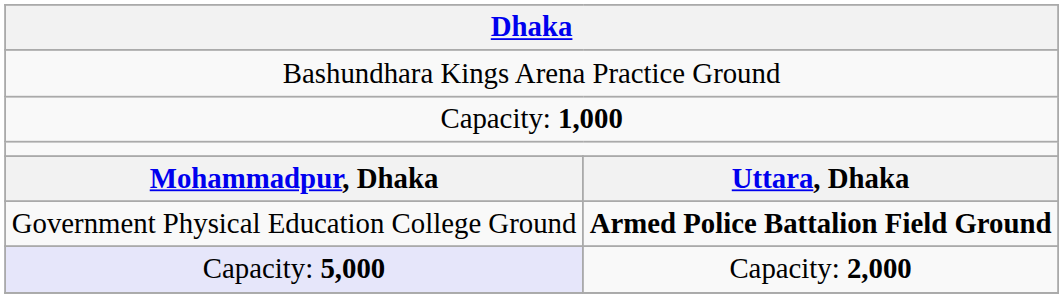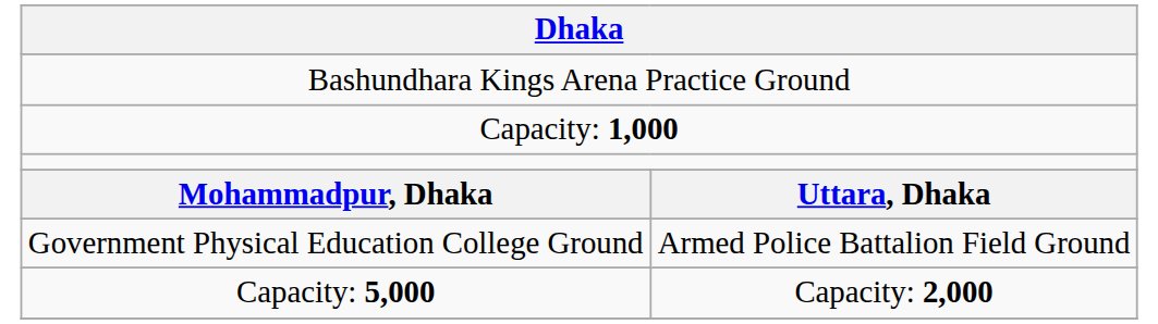Government Physical Education College Ground | column 2: bold -> normal
Capacity: 5,000 | column 1: lavender background -> no background
